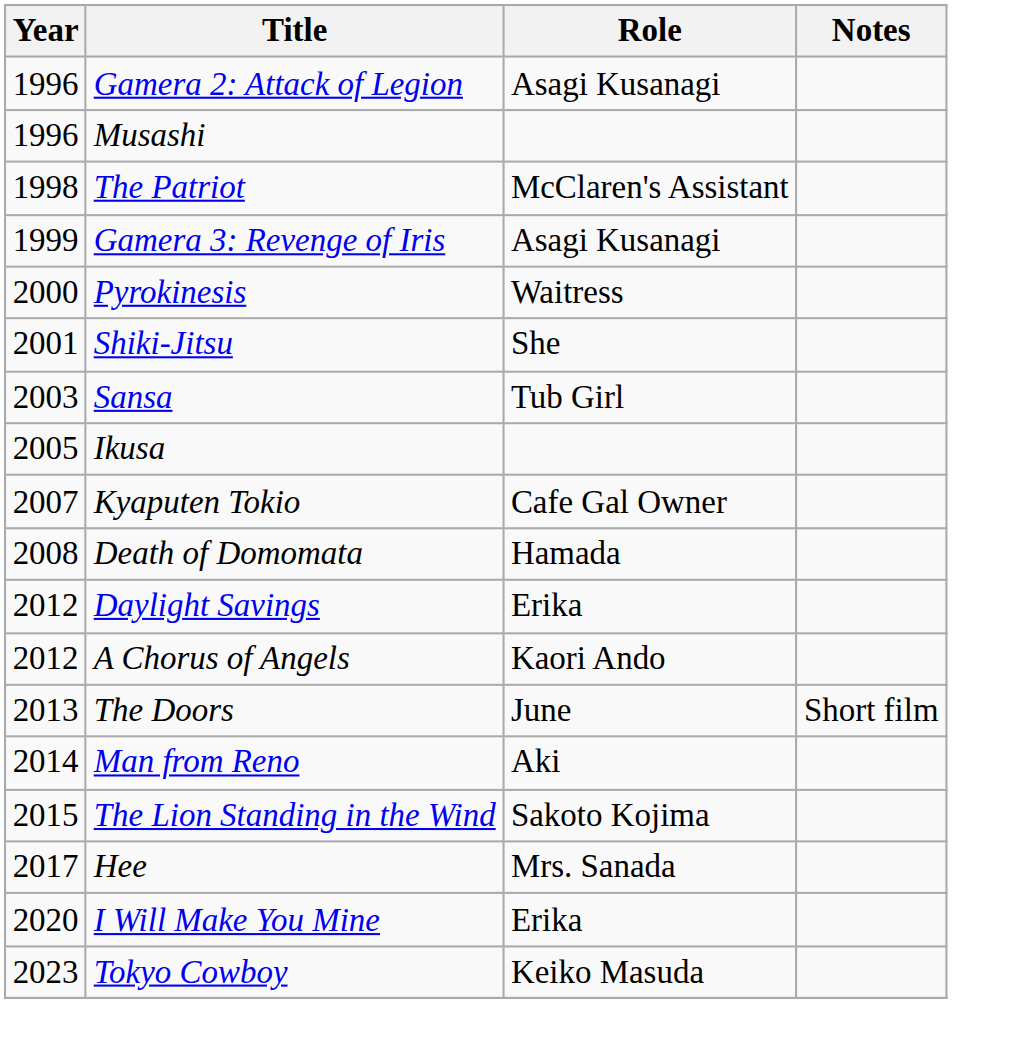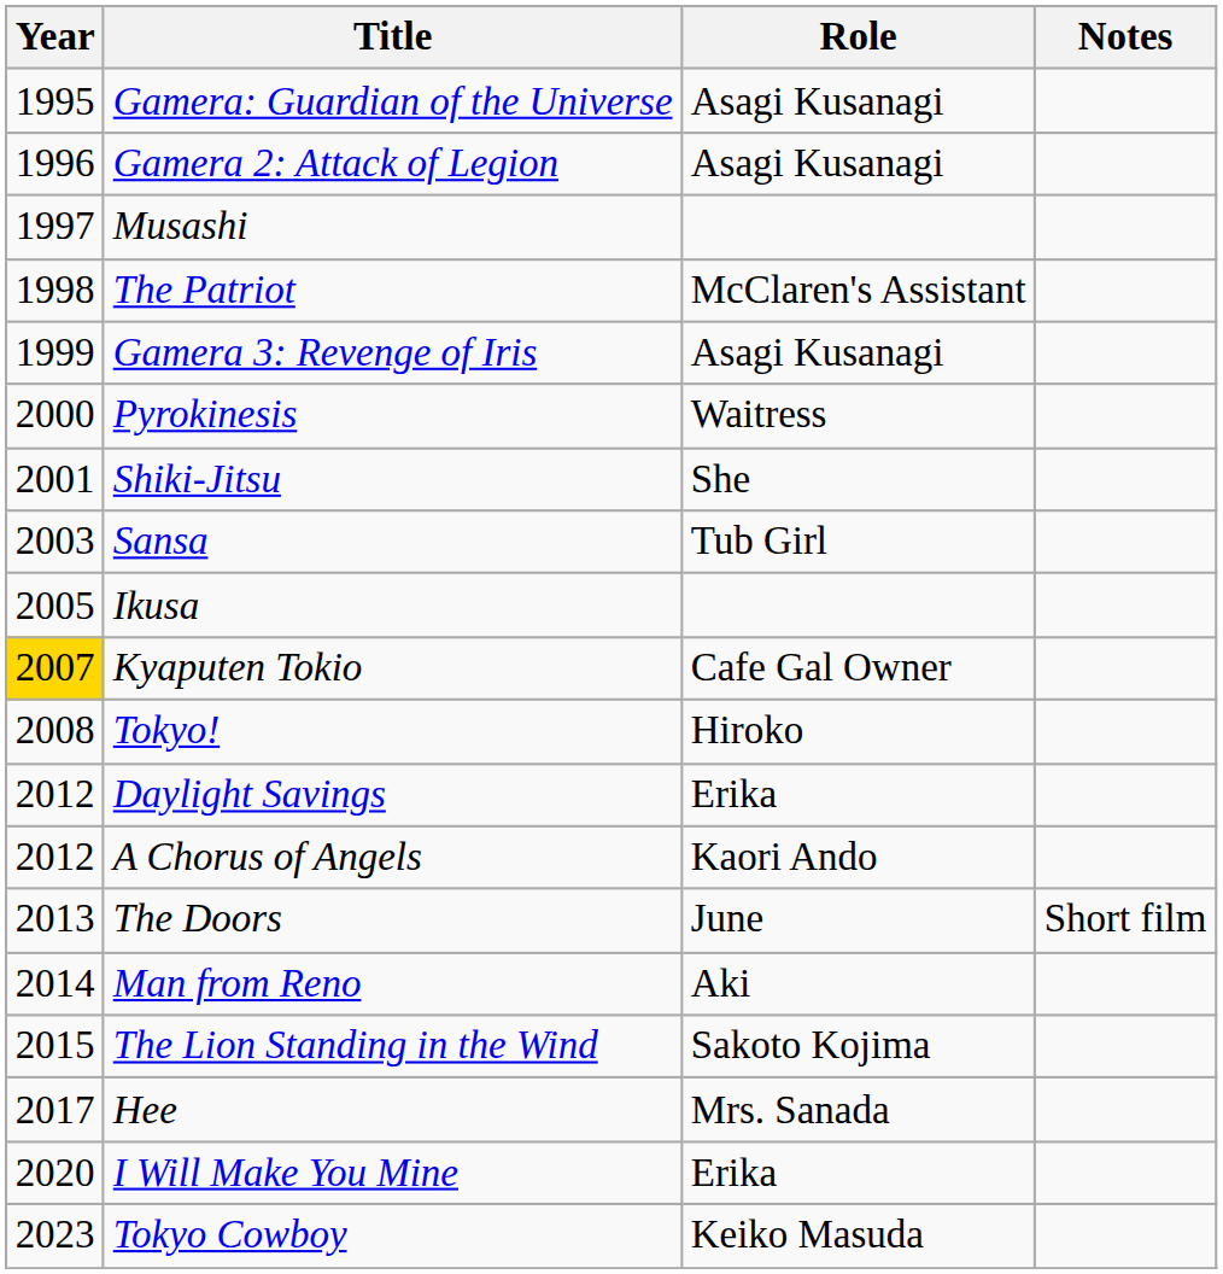+ row: 1995 | Gamera: Guardian of the Universe | Asagi Kusanagi
Musashi | Year: 1996 -> 1997
Kyaputen Tokio | Year: no background -> gold background
+ row: 2008 | Tokyo! | Hiroko
- row: 2008 | Death of Domomata | Hamada
